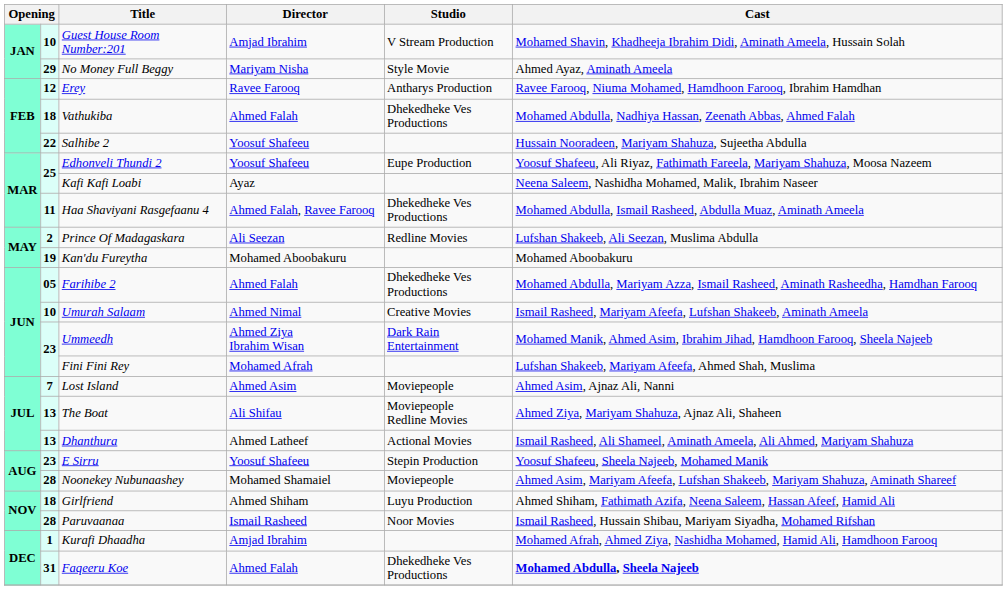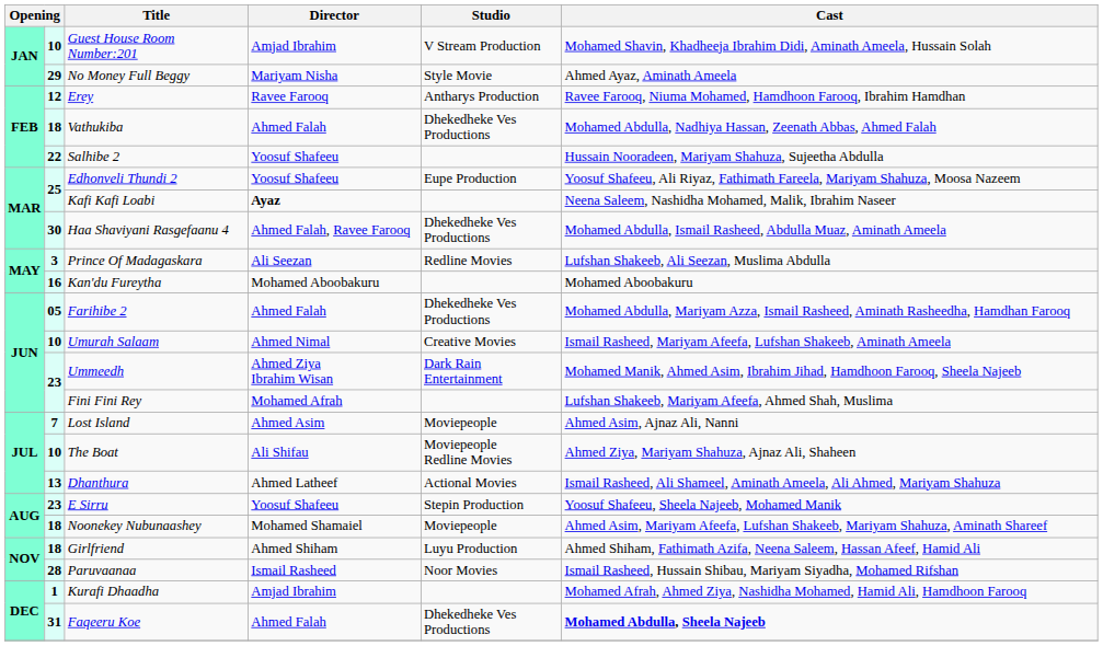Kafi Kafi Loabi | Director: normal -> bold
Haa Shaviyani Rasgefaanu 4 | column 2: 11 -> 30
Prince Of Madagaskara | column 2: 2 -> 3
Kan'du Fureytha | column 2: 19 -> 16
The Boat | column 2: 13 -> 10
Noonekey Nubunaashey | column 2: 28 -> 18
